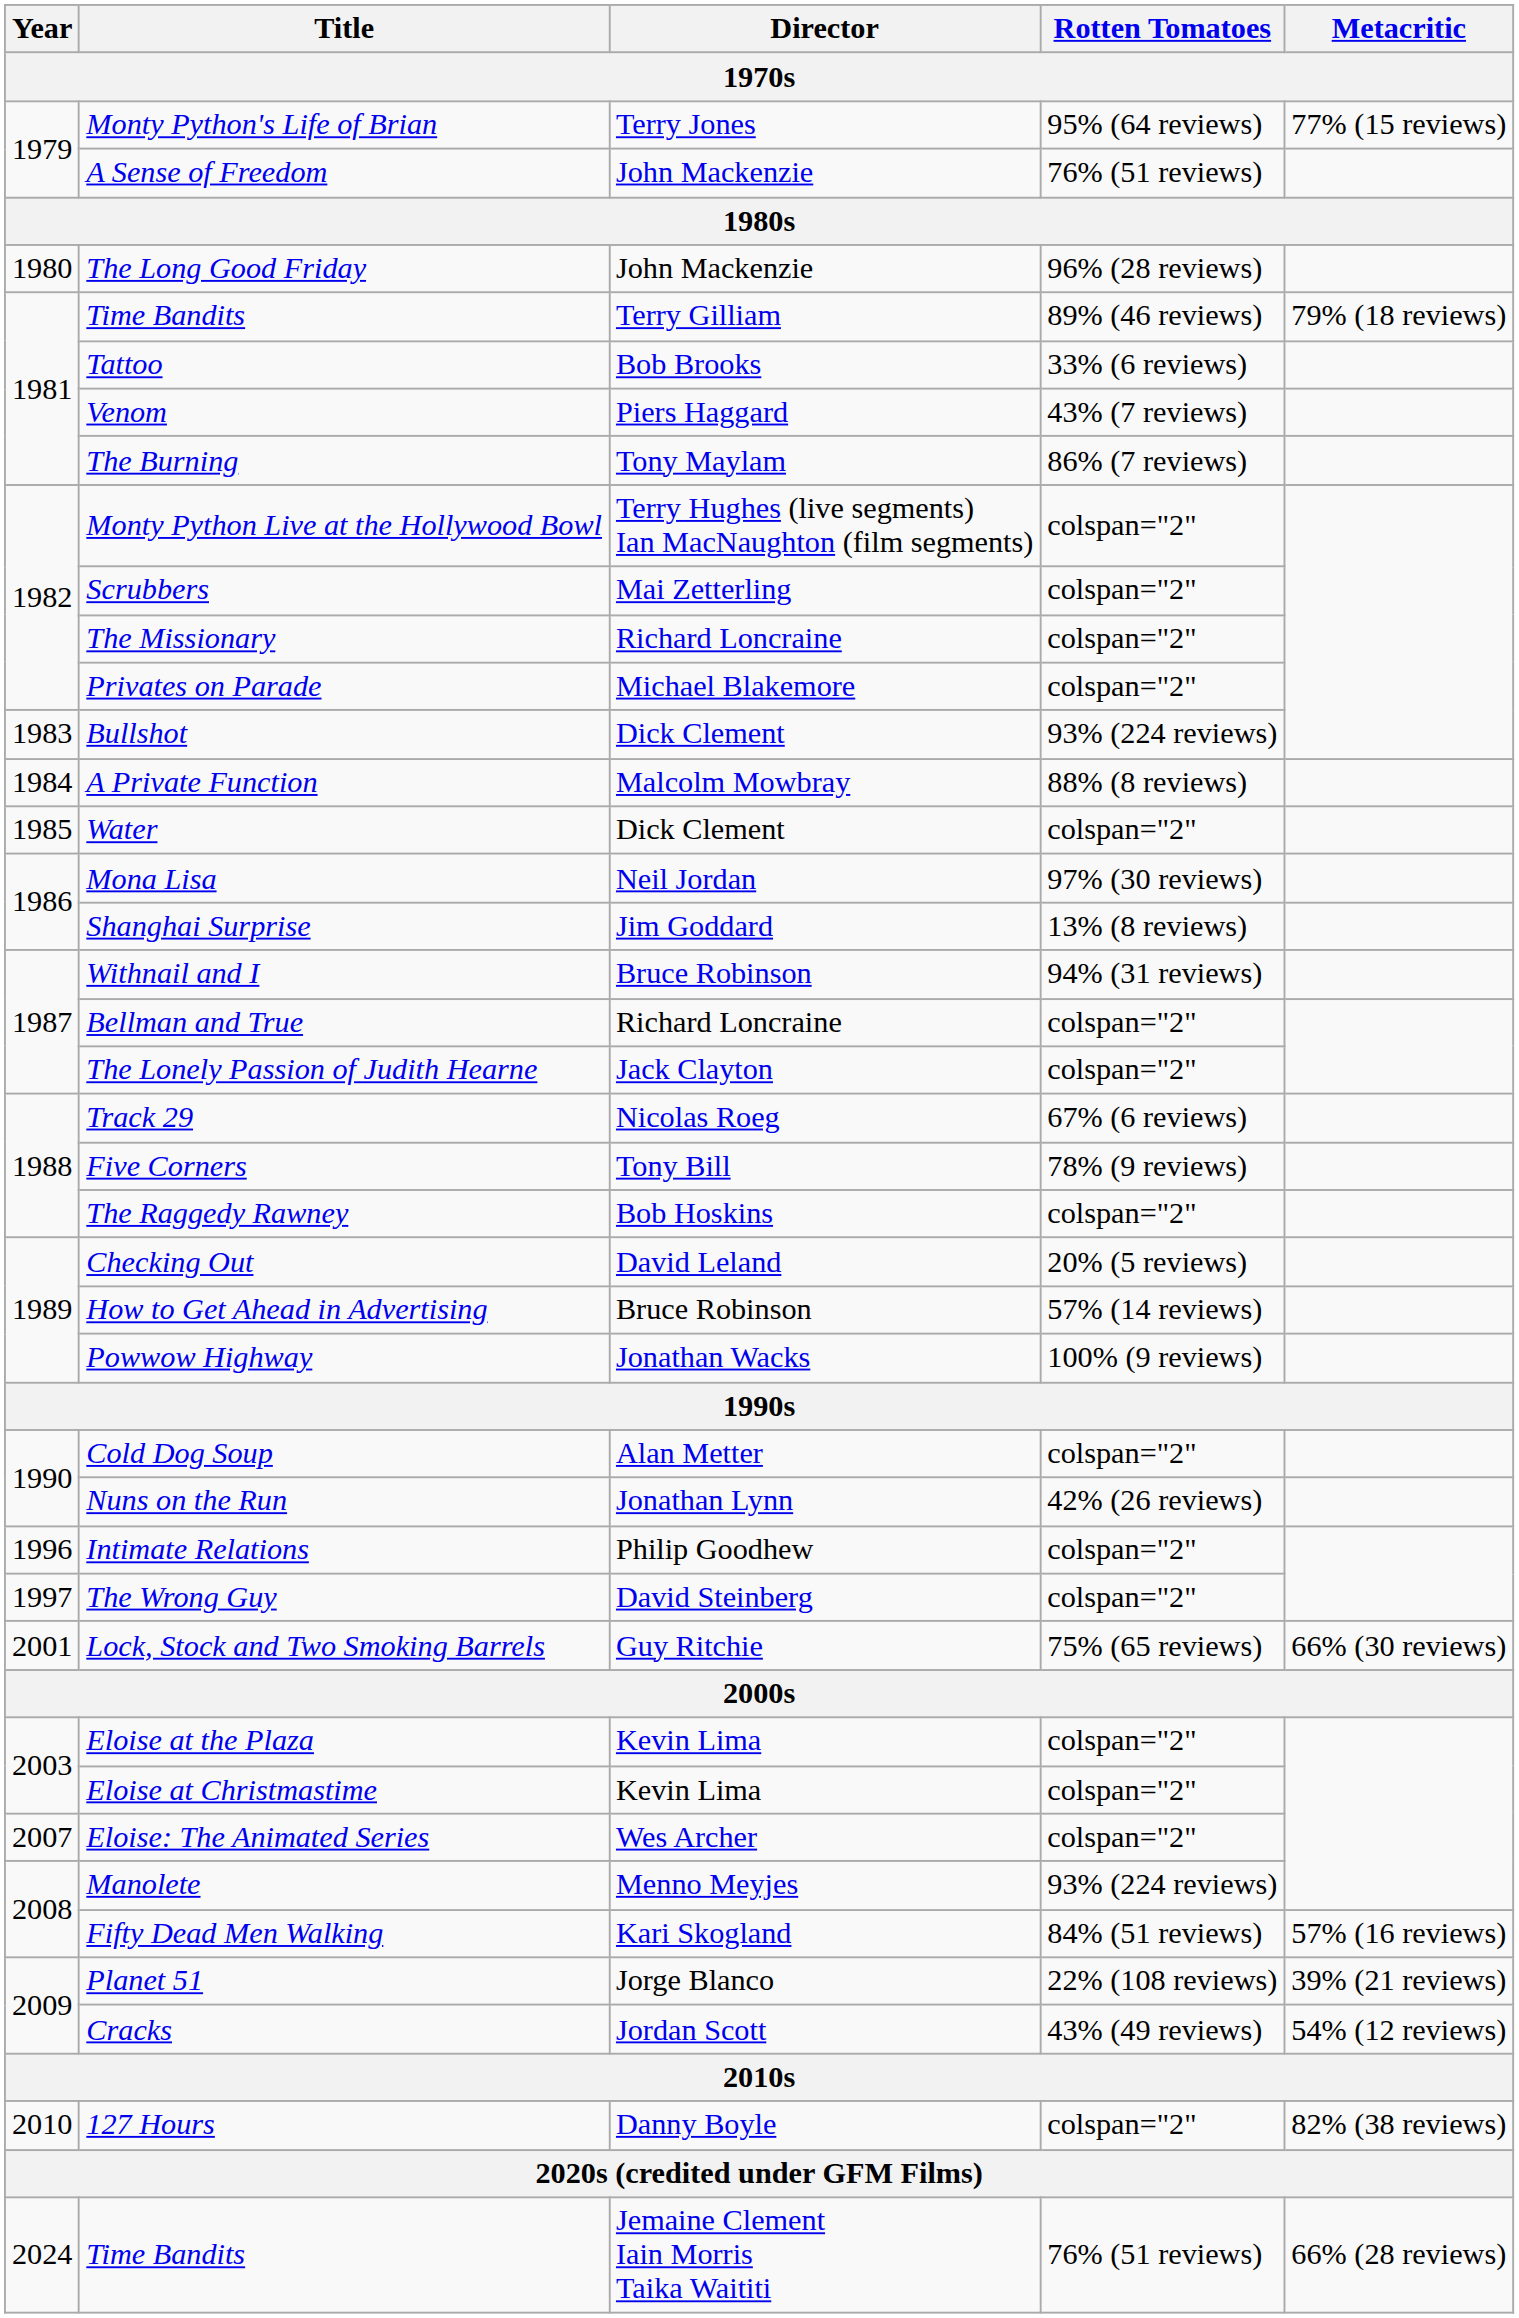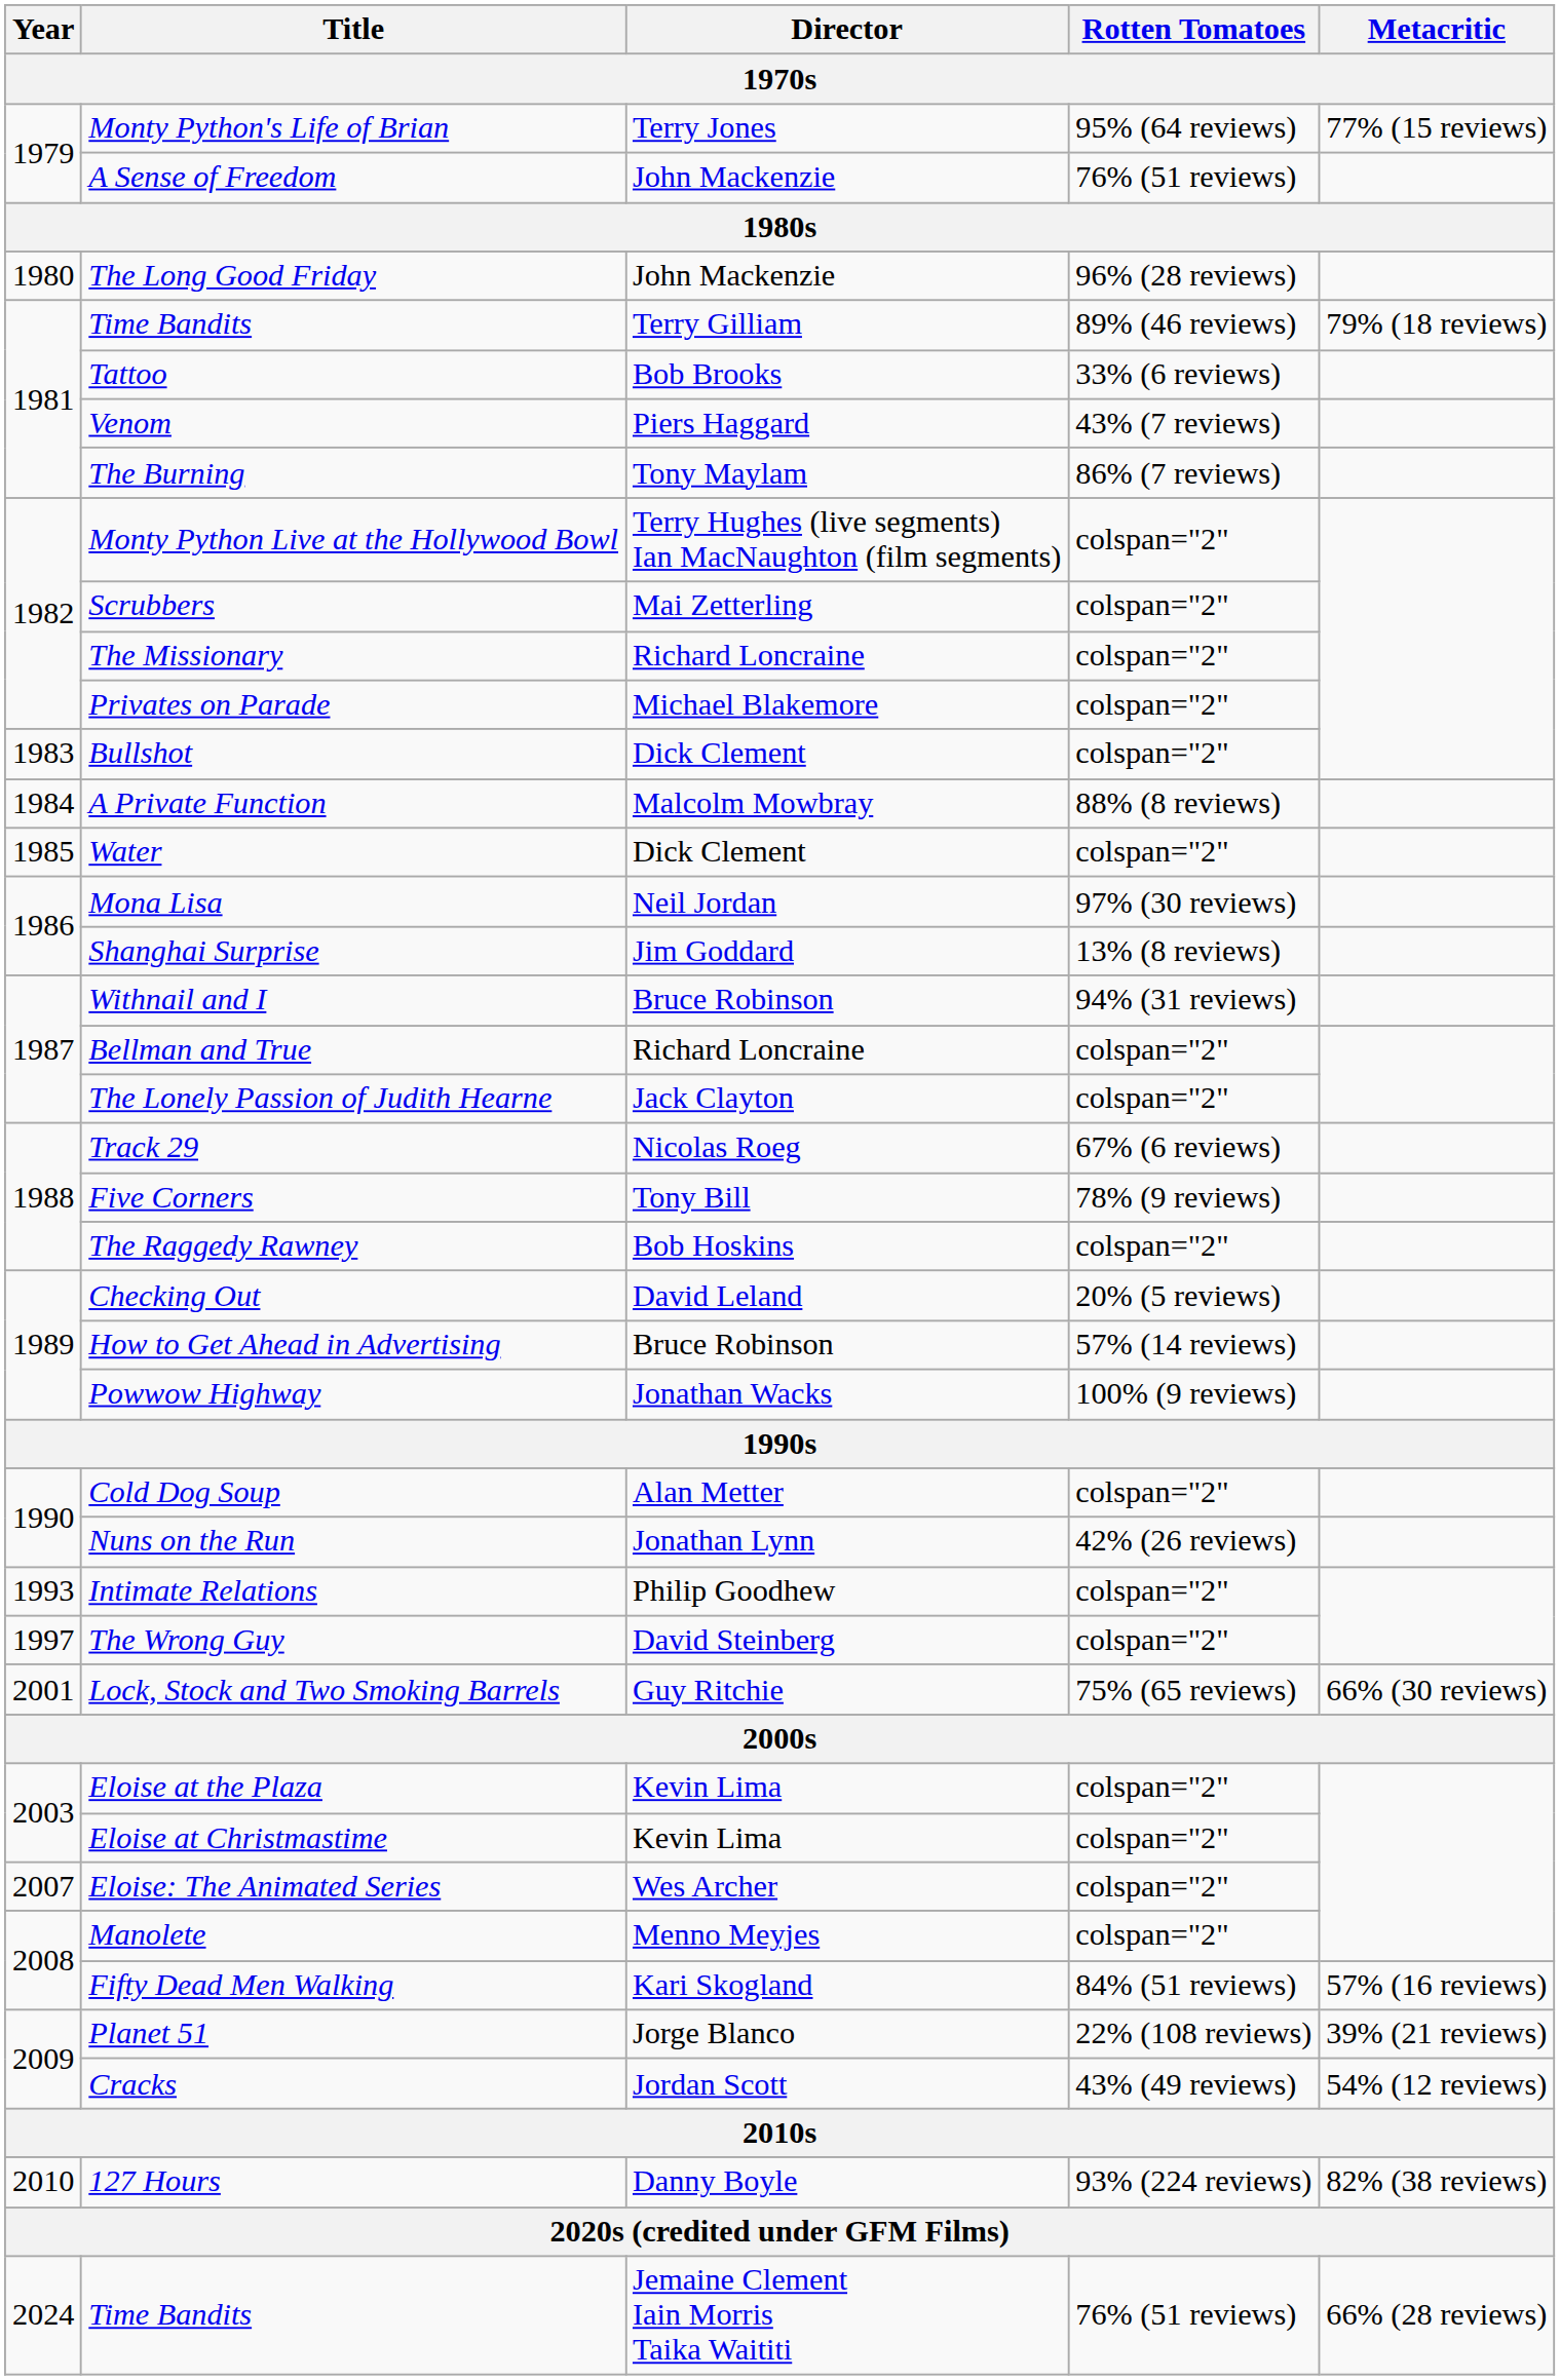Bullshot | Rotten Tomatoes / 1970s: 93% (224 reviews) -> colspan="2"
Intimate Relations | Year / 1970s: 1996 -> 1993
Manolete | Rotten Tomatoes / 1970s: 93% (224 reviews) -> colspan="2"
127 Hours | Rotten Tomatoes / 1970s: colspan="2" -> 93% (224 reviews)
